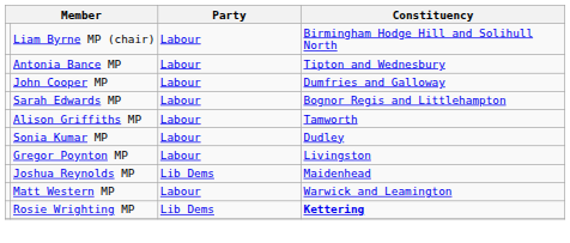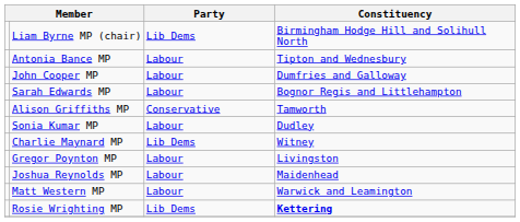Liam Byrne MP (chair) | Party: Labour -> Lib Dems
Alison Griffiths MP | Party: Labour -> Conservative
+ row: Charlie Maynard MP | Lib Dems | Witney
Joshua Reynolds MP | Party: Lib Dems -> Labour
